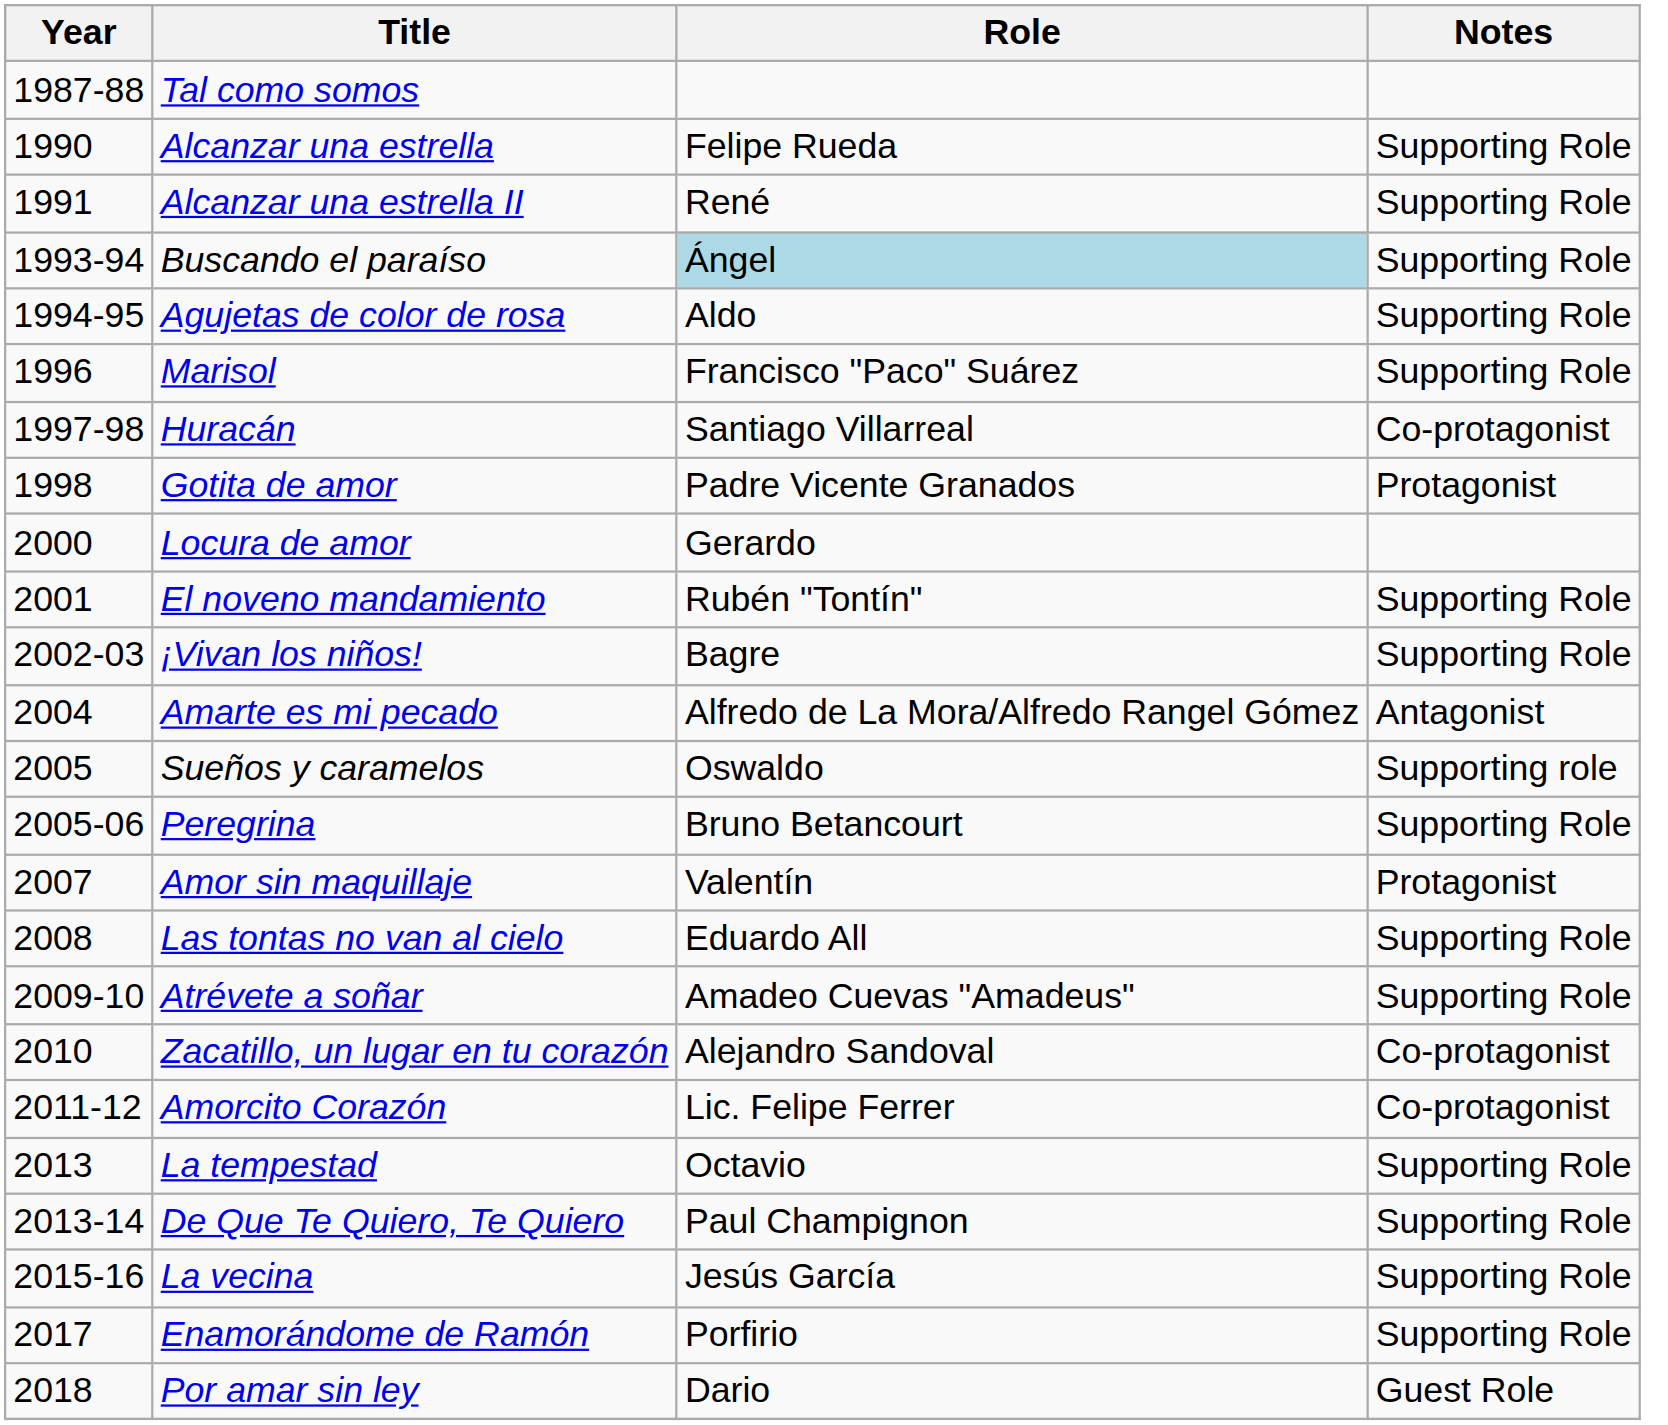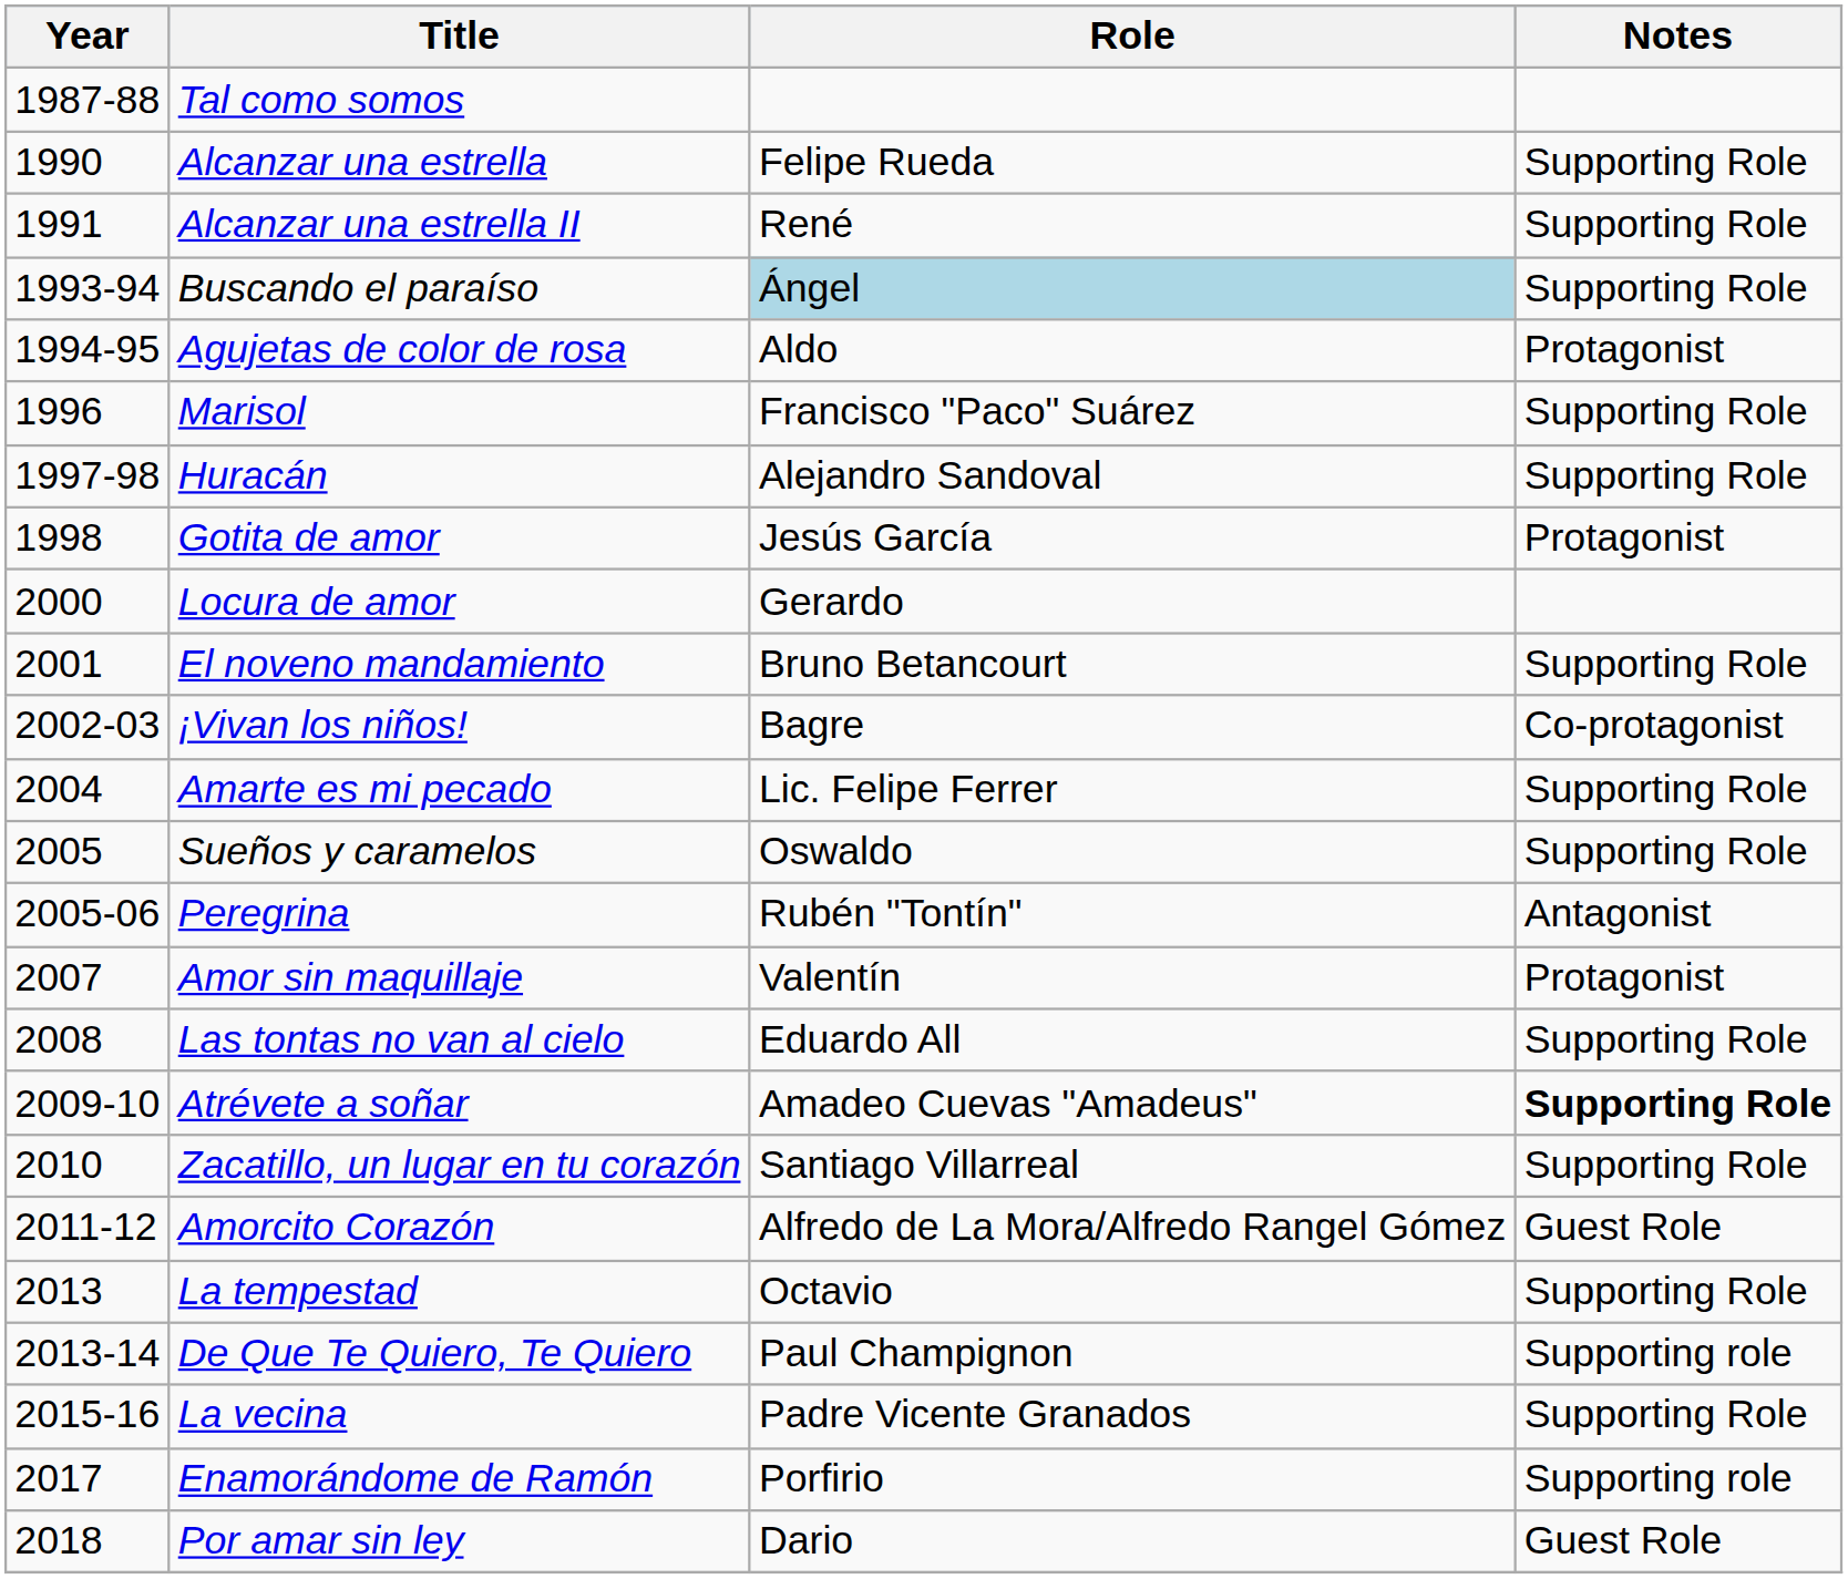Agujetas de color de rosa | Notes: Supporting Role -> Protagonist
Huracán | Role: Santiago Villarreal -> Alejandro Sandoval
Huracán | Notes: Co-protagonist -> Supporting Role
Gotita de amor | Role: Padre Vicente Granados -> Jesús García
El noveno mandamiento | Role: Rubén "Tontín" -> Bruno Betancourt
¡Vivan los niños! | Notes: Supporting Role -> Co-protagonist
Amarte es mi pecado | Role: Alfredo de La Mora/Alfredo Rangel Gómez -> Lic. Felipe Ferrer
Amarte es mi pecado | Notes: Antagonist -> Supporting Role
Sueños y caramelos | Notes: Supporting role -> Supporting Role
Peregrina | Role: Bruno Betancourt -> Rubén "Tontín"
Peregrina | Notes: Supporting Role -> Antagonist
Atrévete a soñar | Notes: normal -> bold
Zacatillo, un lugar en tu corazón | Role: Alejandro Sandoval -> Santiago Villarreal
Zacatillo, un lugar en tu corazón | Notes: Co-protagonist -> Supporting Role
Amorcito Corazón | Role: Lic. Felipe Ferrer -> Alfredo de La Mora/Alfredo Rangel Gómez
Amorcito Corazón | Notes: Co-protagonist -> Guest Role
De Que Te Quiero, Te Quiero | Notes: Supporting Role -> Supporting role
La vecina | Role: Jesús García -> Padre Vicente Granados
Enamorándome de Ramón | Notes: Supporting Role -> Supporting role
